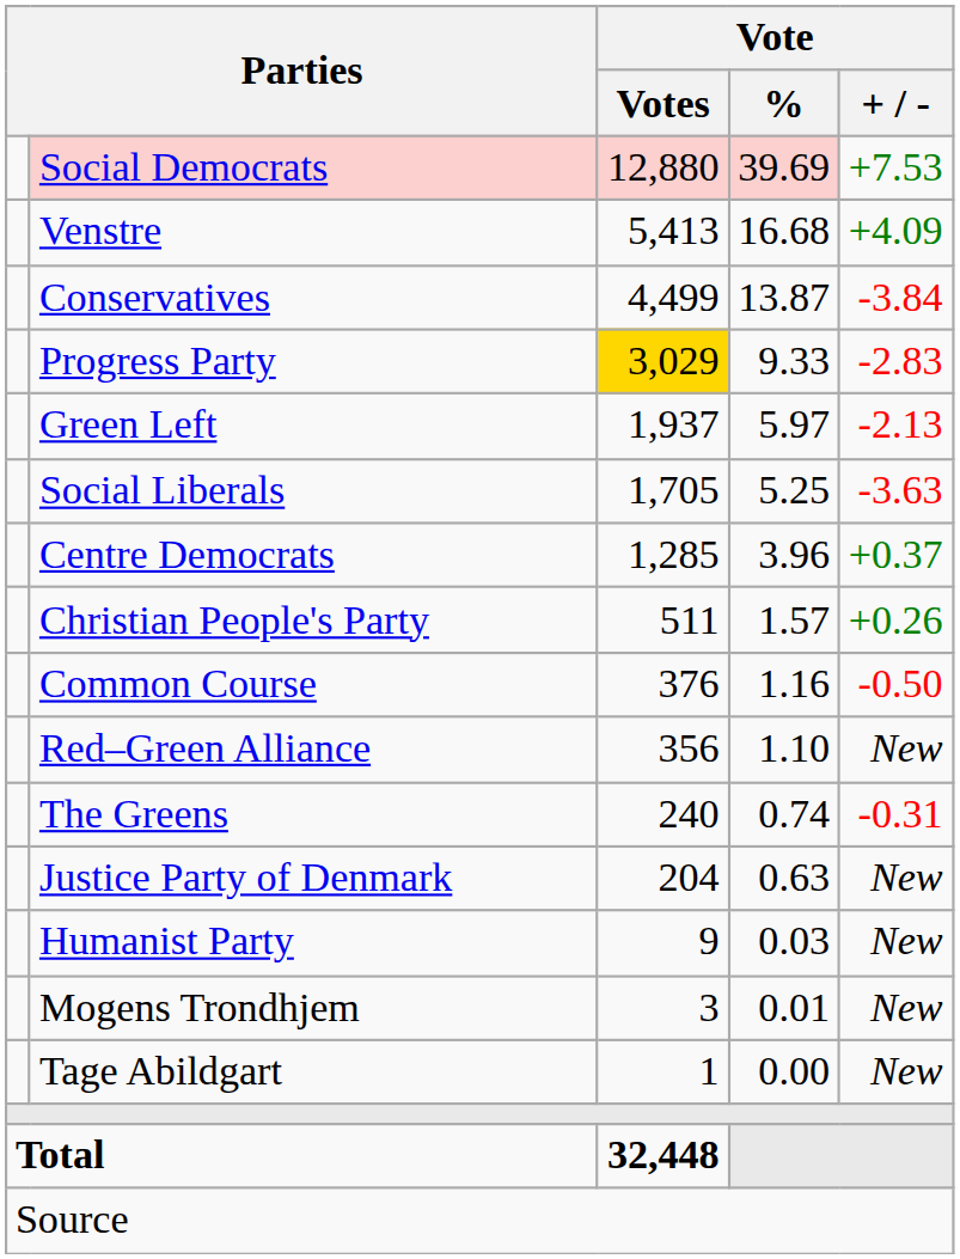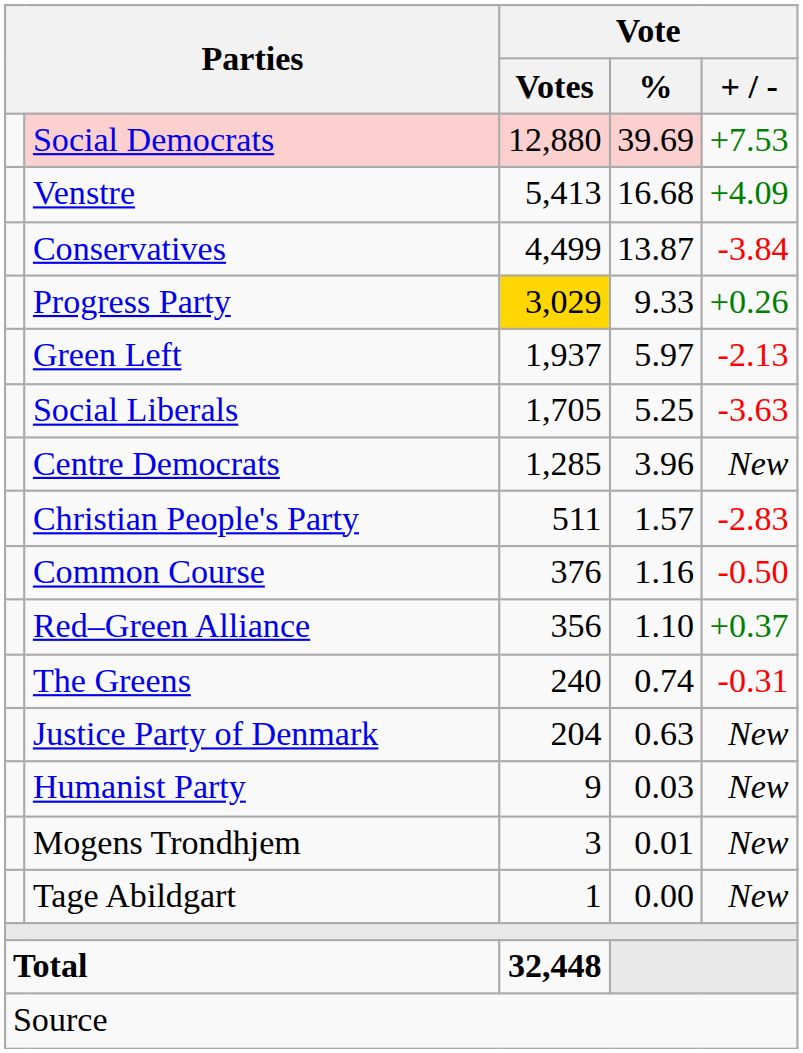Progress Party | Vote / + / -: -2.83 -> +0.26
Centre Democrats | Vote / + / -: +0.37 -> New
Christian People's Party | Vote / + / -: +0.26 -> -2.83
Red–Green Alliance | Vote / + / -: New -> +0.37
